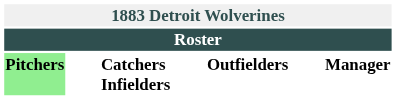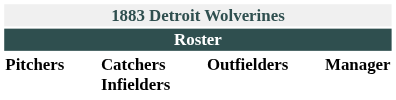Pitchers | column 1: lightgreen background -> no background
